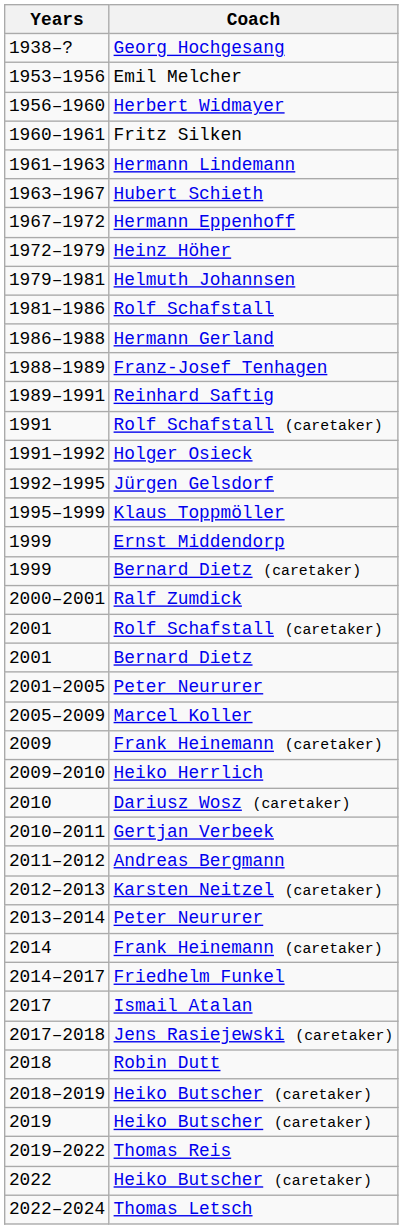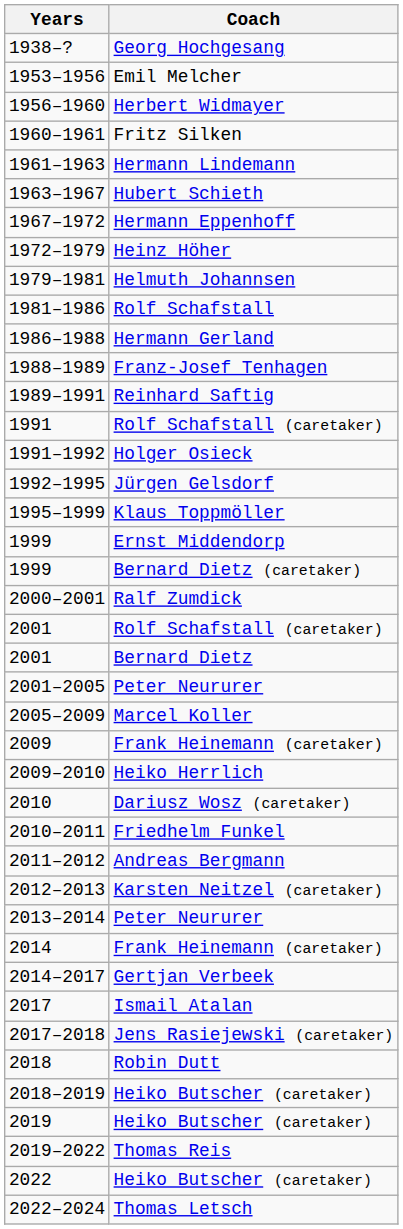row 29 | Coach: Gertjan Verbeek -> Friedhelm Funkel
row 34 | Coach: Friedhelm Funkel -> Gertjan Verbeek
